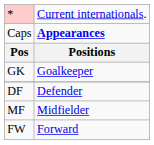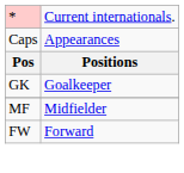Caps | column 2: bold -> normal
- row: DF | Defender
